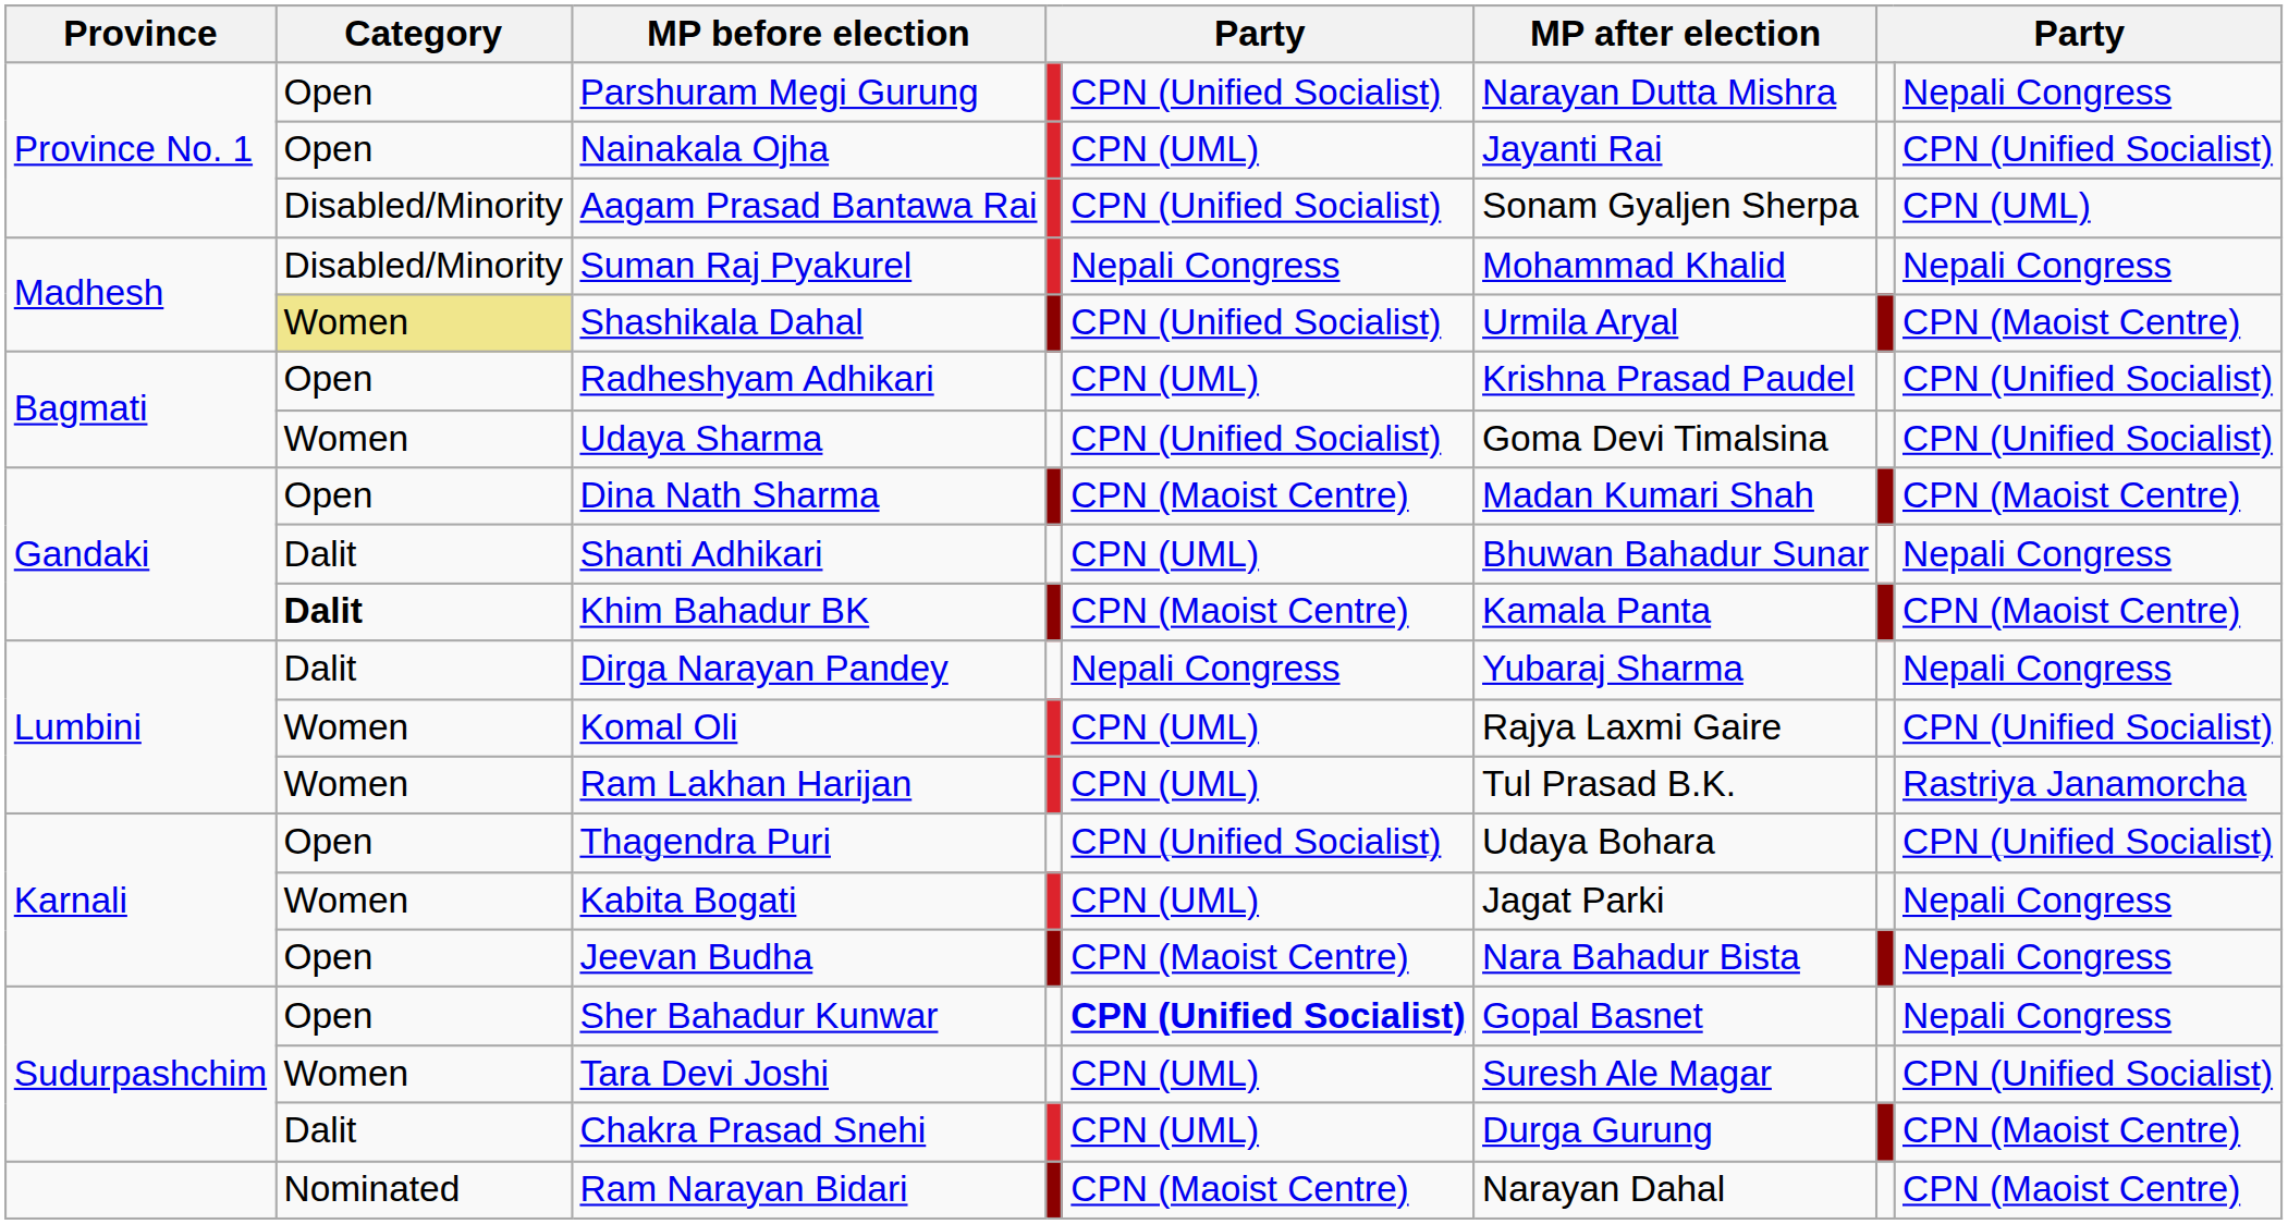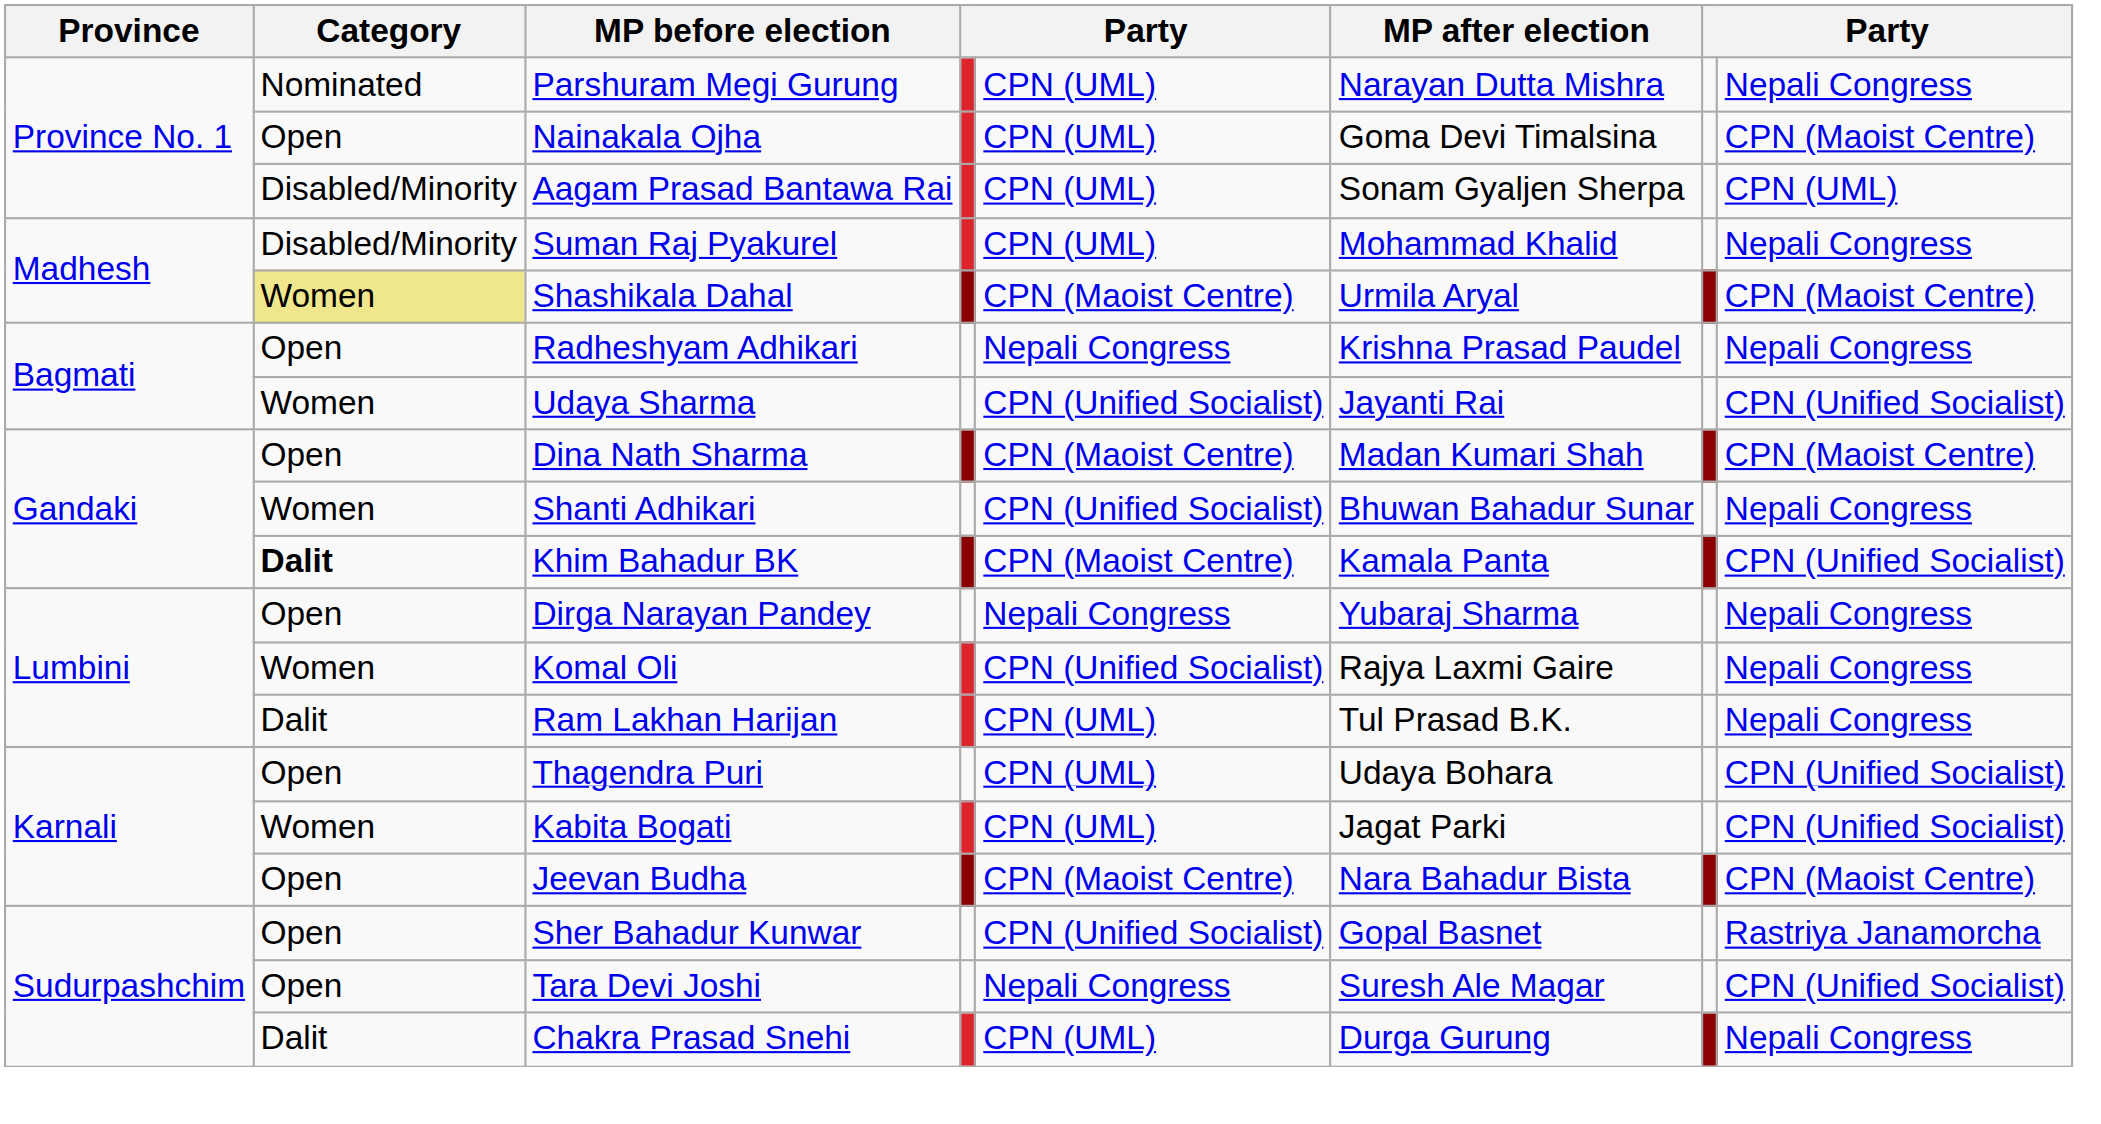Parshuram Megi Gurung | Category: Open -> Nominated
Parshuram Megi Gurung | column 5: CPN (Unified Socialist) -> CPN (UML)
Nainakala Ojha | MP after election: Jayanti Rai -> Goma Devi Timalsina
Nainakala Ojha | column 8: CPN (Unified Socialist) -> CPN (Maoist Centre)
Aagam Prasad Bantawa Rai | column 5: CPN (Unified Socialist) -> CPN (UML)
Suman Raj Pyakurel | column 5: Nepali Congress -> CPN (UML)
Shashikala Dahal | column 5: CPN (Unified Socialist) -> CPN (Maoist Centre)
Radheshyam Adhikari | column 5: CPN (UML) -> Nepali Congress
Radheshyam Adhikari | column 8: CPN (Unified Socialist) -> Nepali Congress
Udaya Sharma | MP after election: Goma Devi Timalsina -> Jayanti Rai
Shanti Adhikari | Category: Dalit -> Women
Shanti Adhikari | column 5: CPN (UML) -> CPN (Unified Socialist)
Khim Bahadur BK | column 8: CPN (Maoist Centre) -> CPN (Unified Socialist)
Dirga Narayan Pandey | Category: Dalit -> Open
Komal Oli | column 5: CPN (UML) -> CPN (Unified Socialist)
Komal Oli | column 8: CPN (Unified Socialist) -> Nepali Congress
Ram Lakhan Harijan | Category: Women -> Dalit
Ram Lakhan Harijan | column 8: Rastriya Janamorcha -> Nepali Congress
Thagendra Puri | column 5: CPN (Unified Socialist) -> CPN (UML)
Kabita Bogati | column 8: Nepali Congress -> CPN (Unified Socialist)
Jeevan Budha | column 8: Nepali Congress -> CPN (Maoist Centre)
Sher Bahadur Kunwar | column 5: bold -> normal
Sher Bahadur Kunwar | column 8: Nepali Congress -> Rastriya Janamorcha
Tara Devi Joshi | Category: Women -> Open
Tara Devi Joshi | column 5: CPN (UML) -> Nepali Congress
Chakra Prasad Snehi | column 8: CPN (Maoist Centre) -> Nepali Congress
- row: Nominated | Ram Narayan Bidari | CPN (Maoist Centre) | Narayan Dahal | CPN (Maoist Centre)
